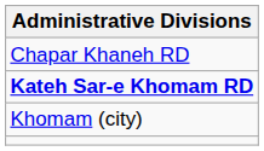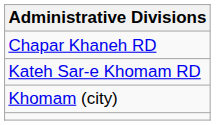row 3 | column 1: bold -> normal
